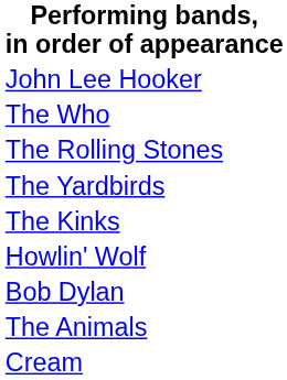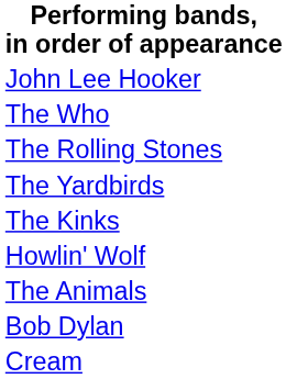row 8 | column 1: Bob Dylan -> The Animals
row 9 | column 1: The Animals -> Bob Dylan
